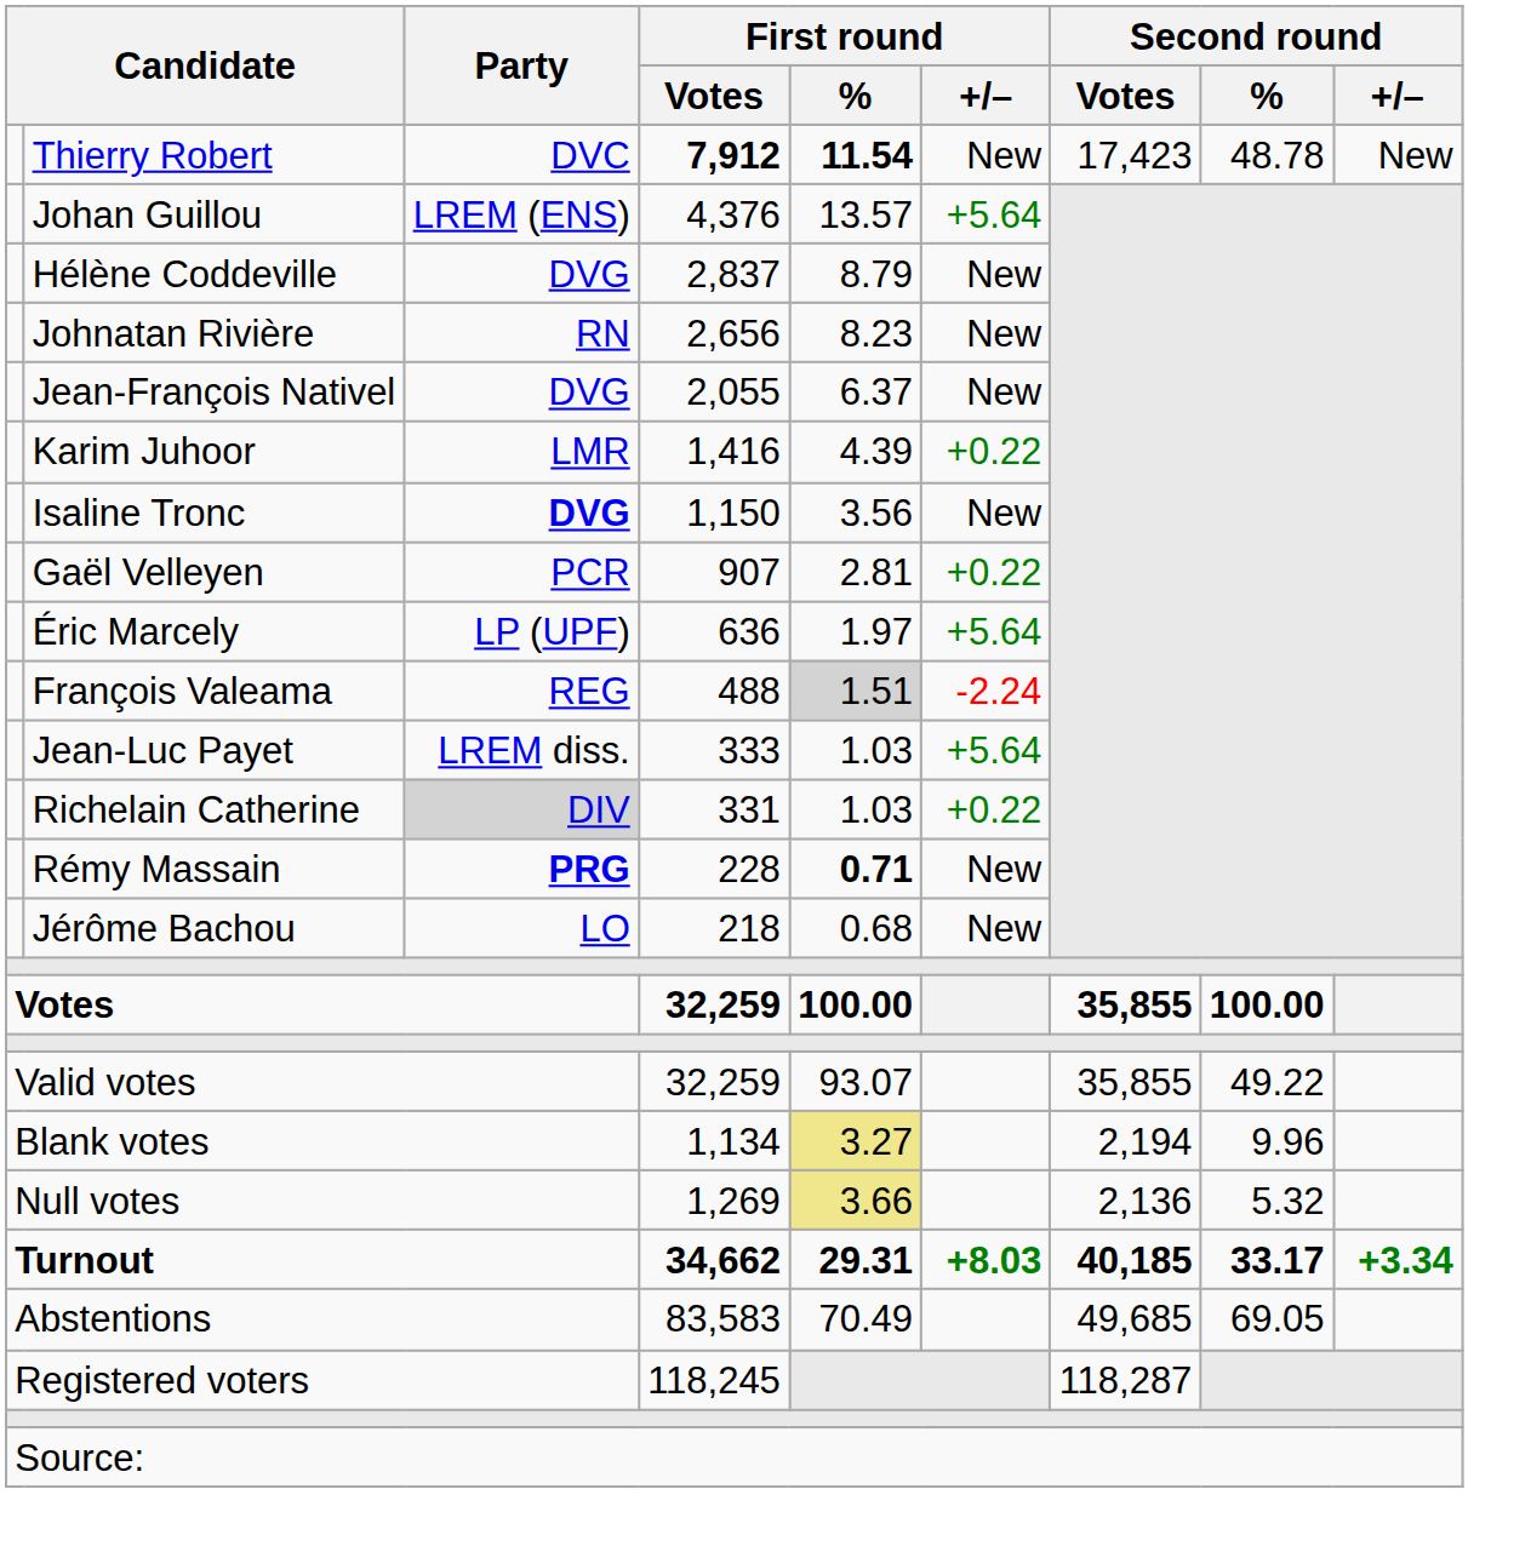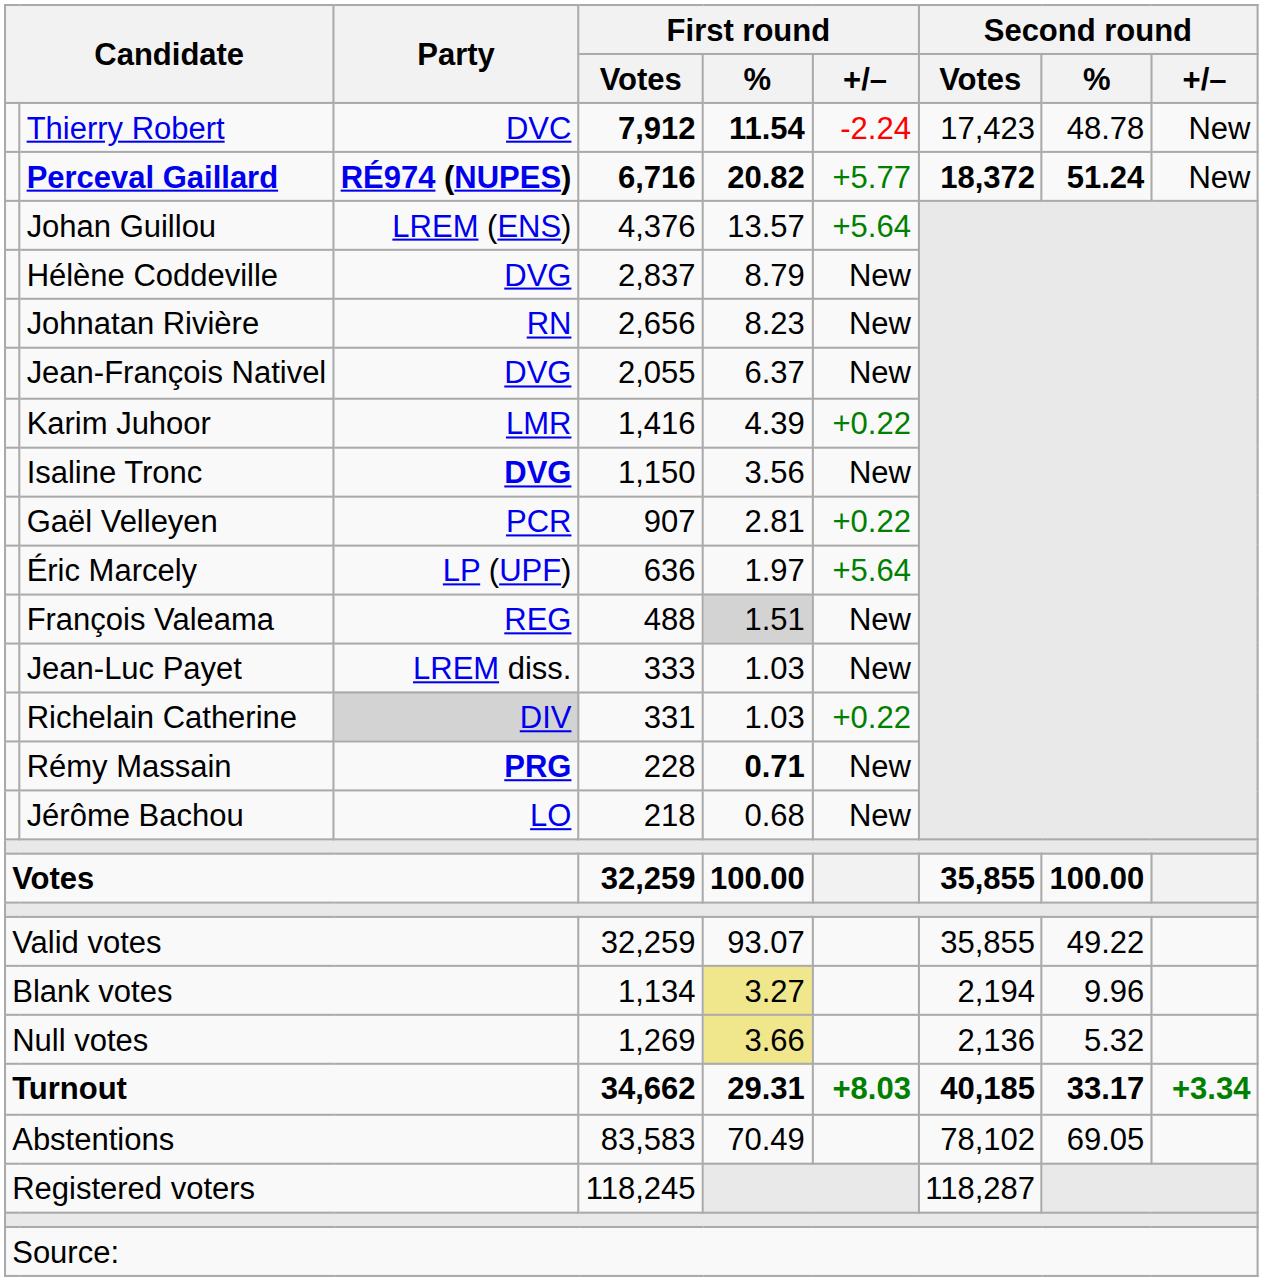Thierry Robert | First round / +/–: New -> -2.24
+ row: Perceval Gaillard | RÉ974 (NUPES) | 6,716 | 20.82 | +5.77 | 18,372 | 51.24 | New
François Valeama | First round / +/–: -2.24 -> New
Jean-Luc Payet | First round / +/–: +5.64 -> New
Abstentions | Second round / Votes: 49,685 -> 78,102
